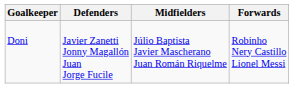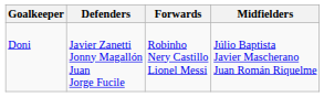columns swapped: Midfielders <-> Forwards
